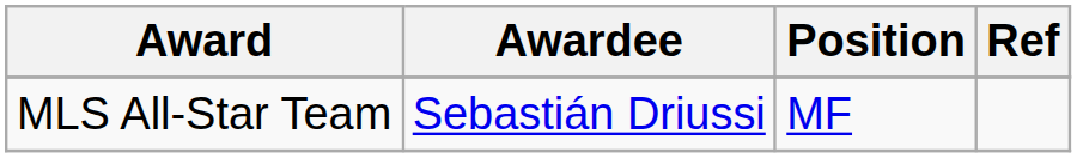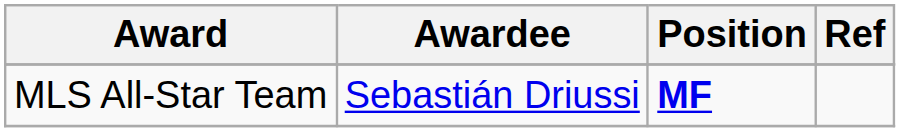row 2 | Position: normal -> bold
